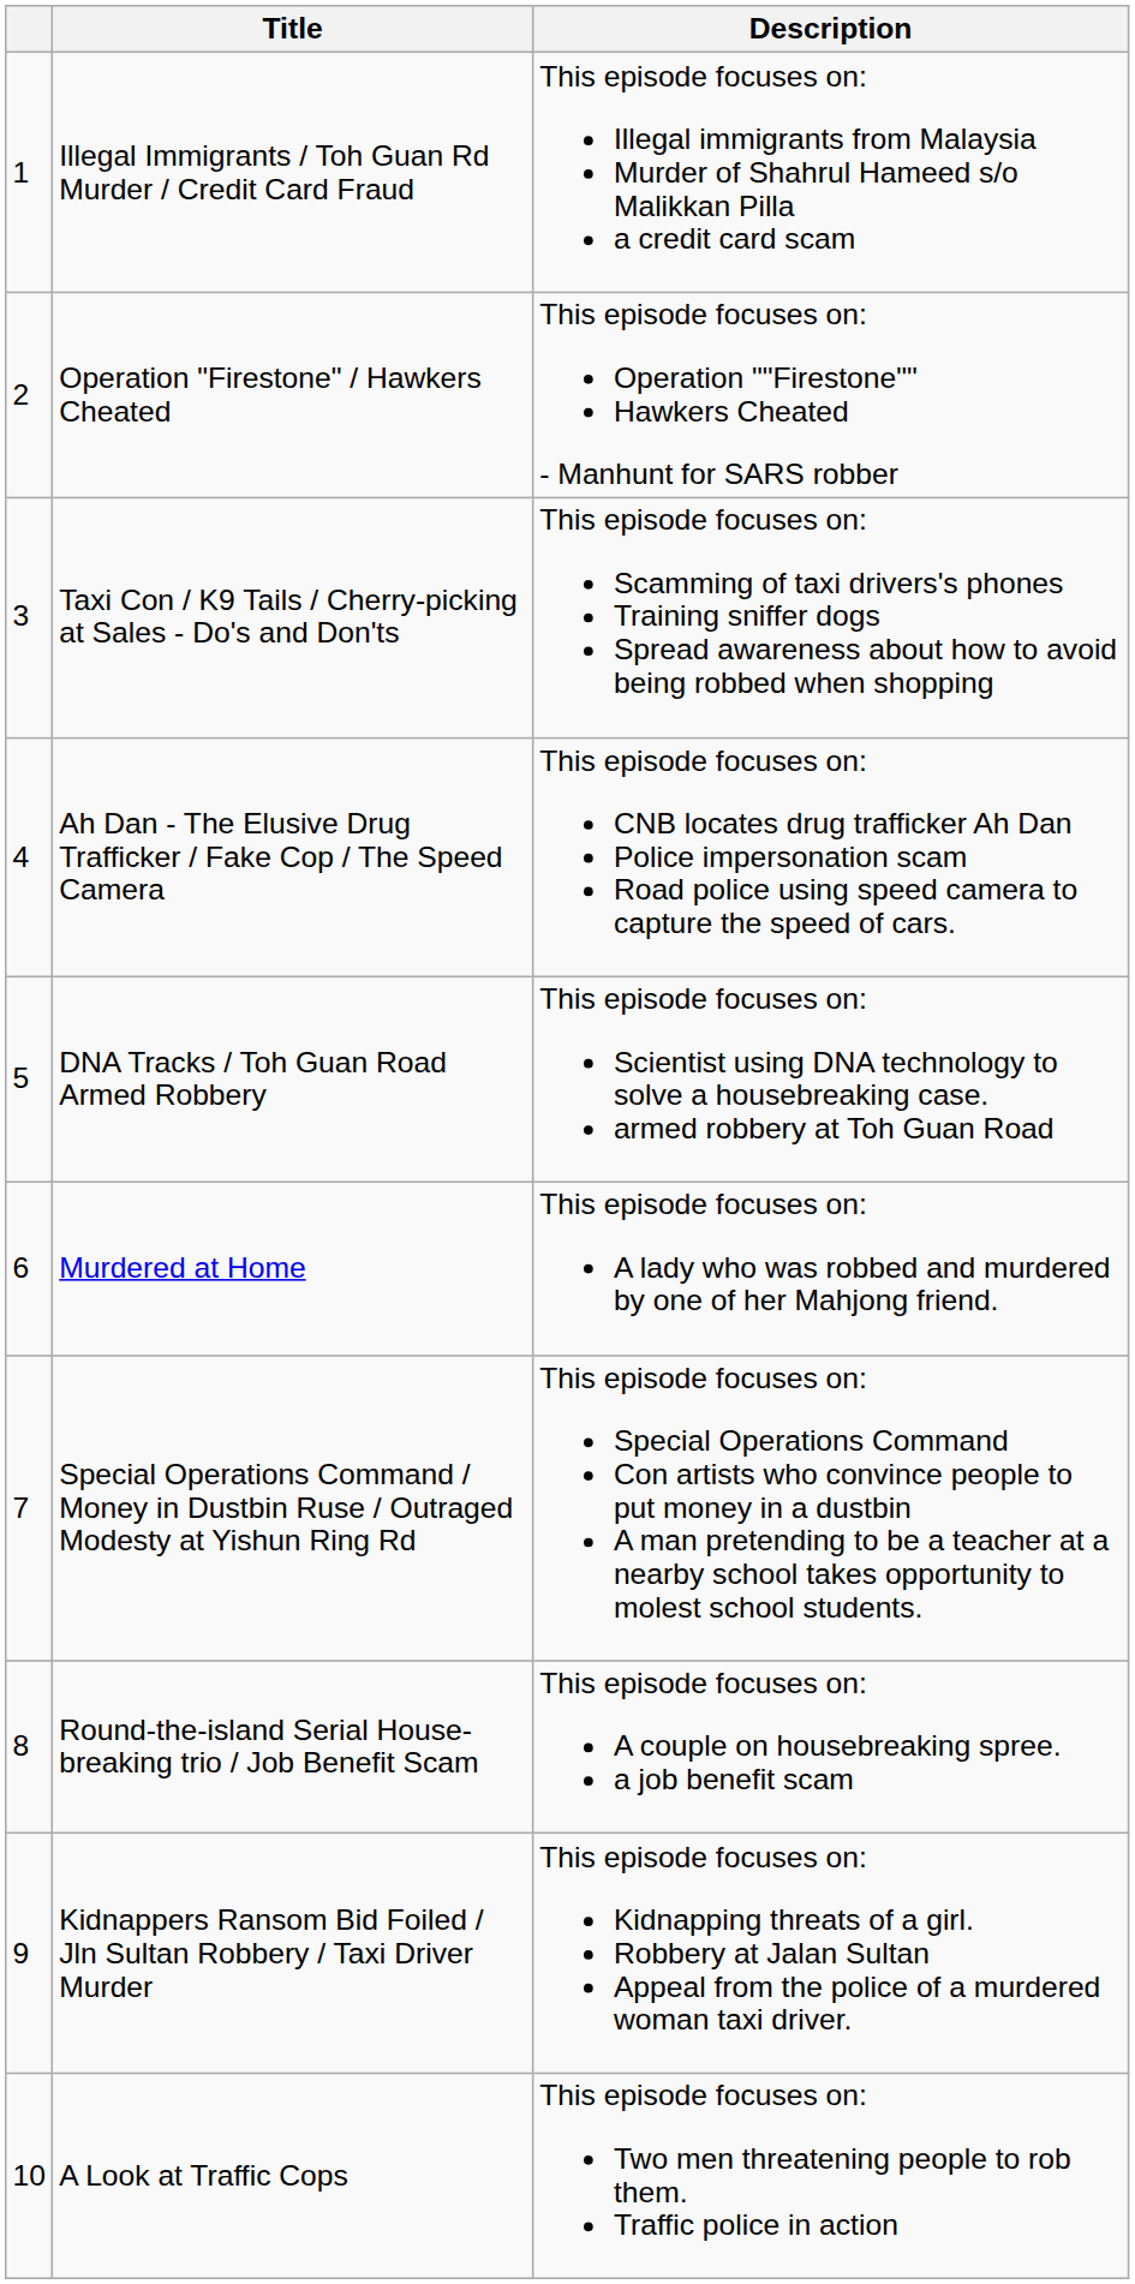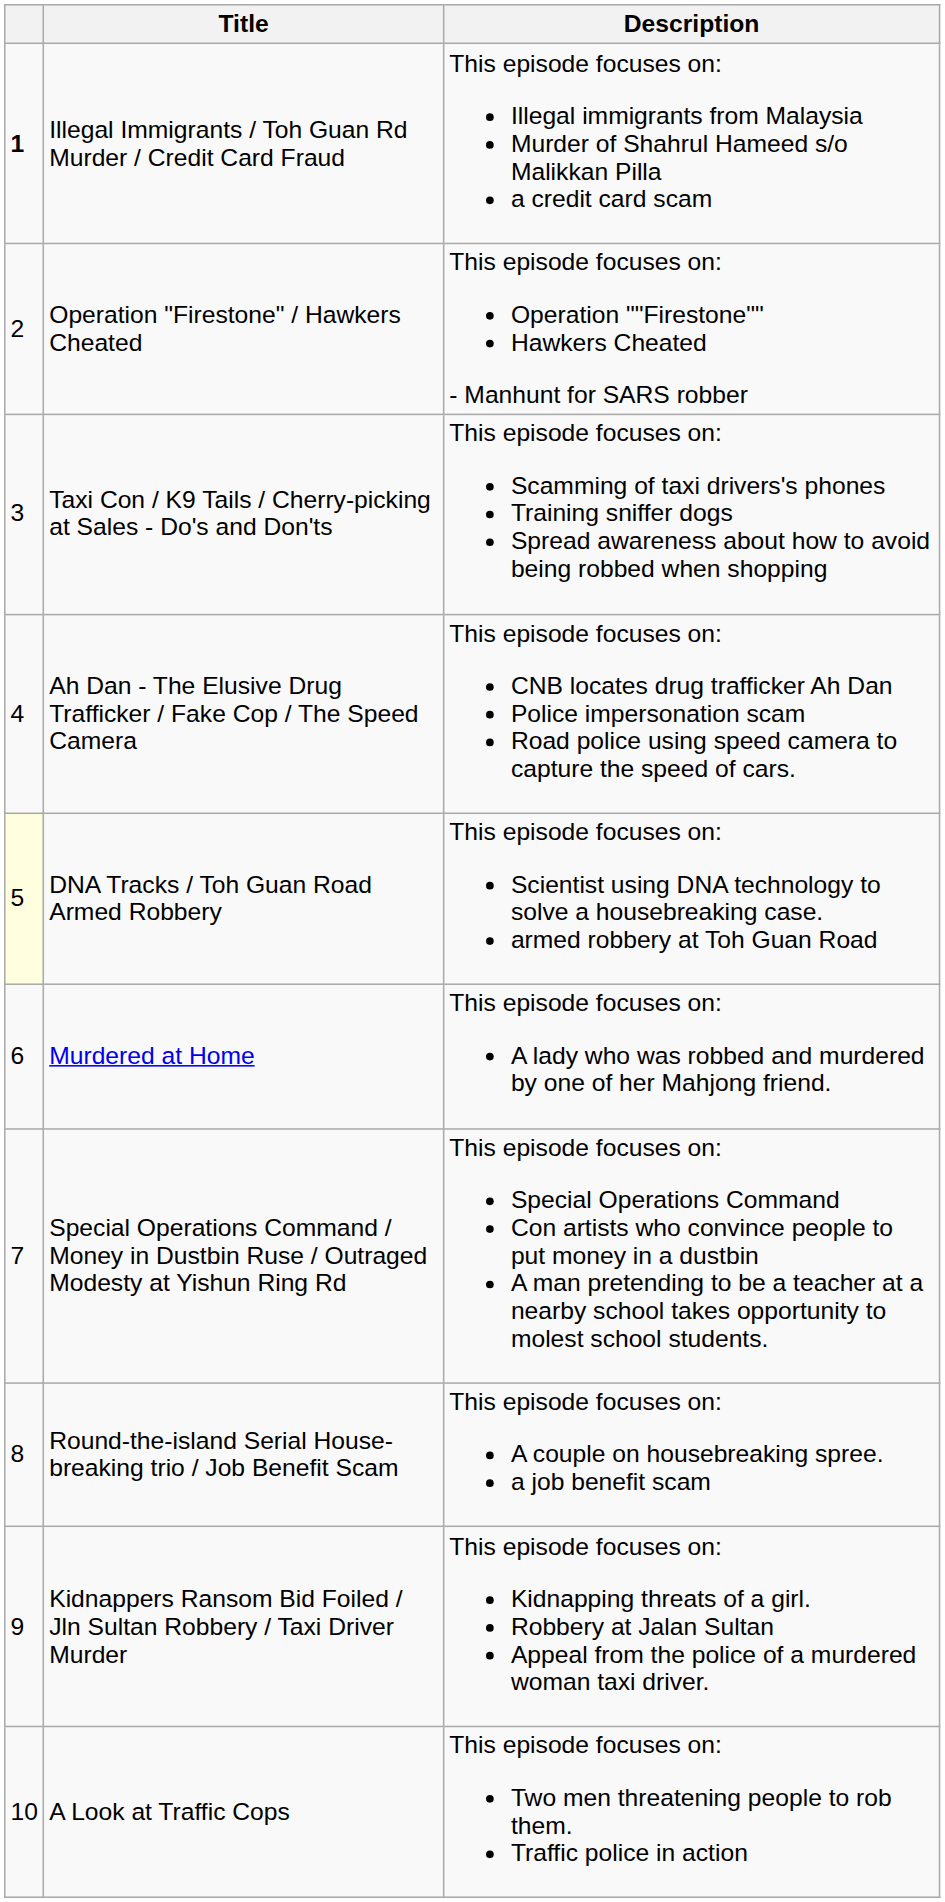Illegal Immigrants / Toh Guan Rd Murder / Credit Card Fraud | column 1: normal -> bold
DNA Tracks / Toh Guan Road Armed Robbery | column 1: no background -> lightyellow background
